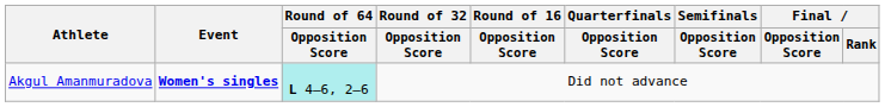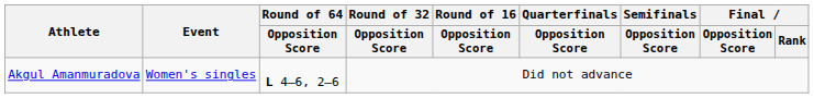Akgul Amanmuradova | Event: bold -> normal
Akgul Amanmuradova | Round of 64 / Opposition Score: paleturquoise background -> no background
